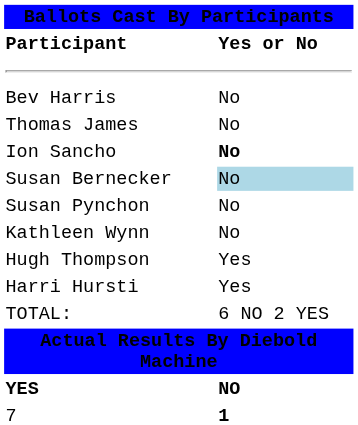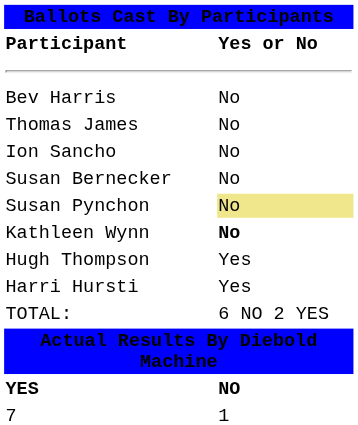Ion Sancho | Ballots Cast By Participants / Yes or No: bold -> normal
Susan Bernecker | Ballots Cast By Participants / Yes or No: lightblue background -> no background
Susan Pynchon | Ballots Cast By Participants / Yes or No: no background -> khaki background
Kathleen Wynn | Ballots Cast By Participants / Yes or No: normal -> bold
7 | Ballots Cast By Participants / Yes or No: bold -> normal
